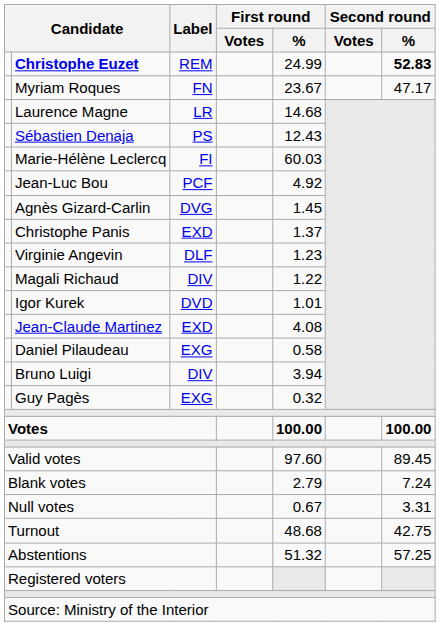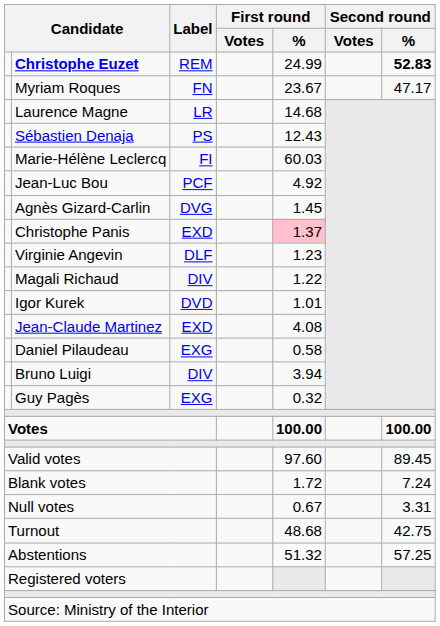Christophe Panis | First round / %: no background -> pink background
Blank votes | First round / %: 2.79 -> 1.72
